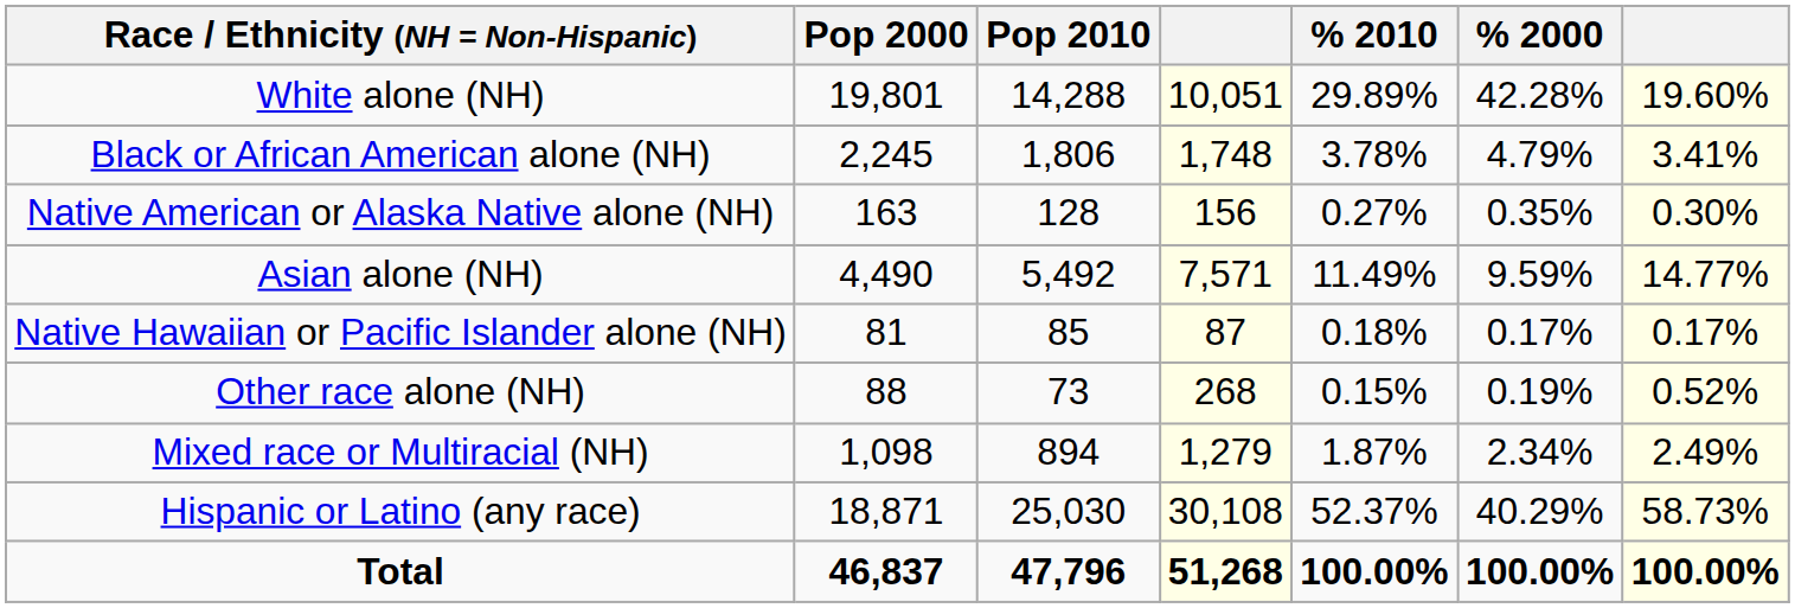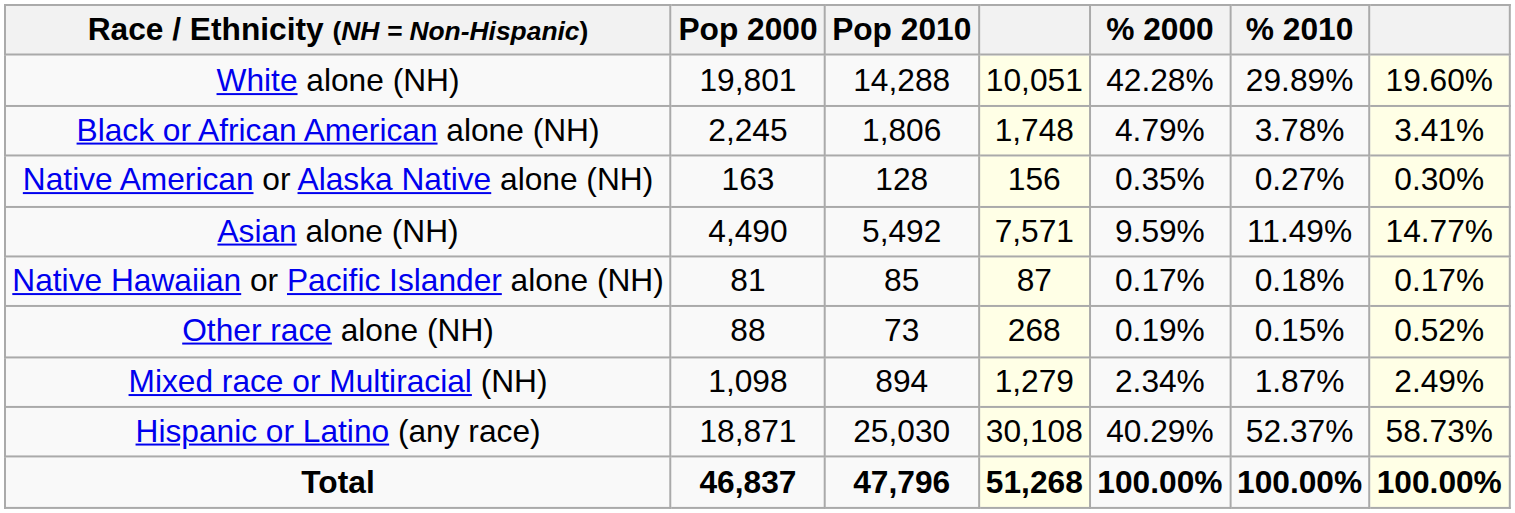columns swapped: % 2000 <-> % 2010
